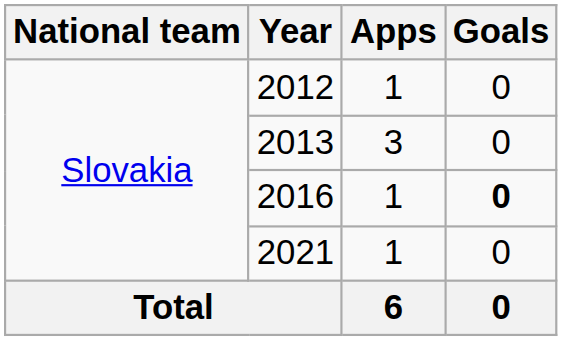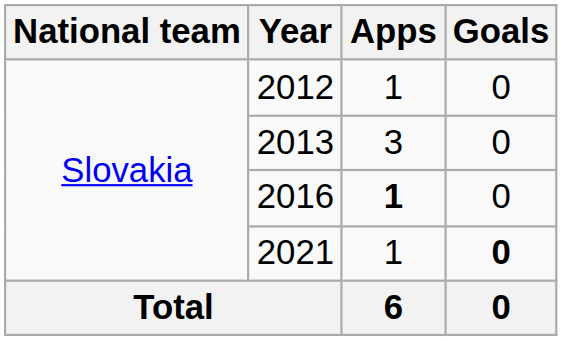2016 | Apps: normal -> bold
2016 | Goals: bold -> normal
2021 | Goals: normal -> bold
